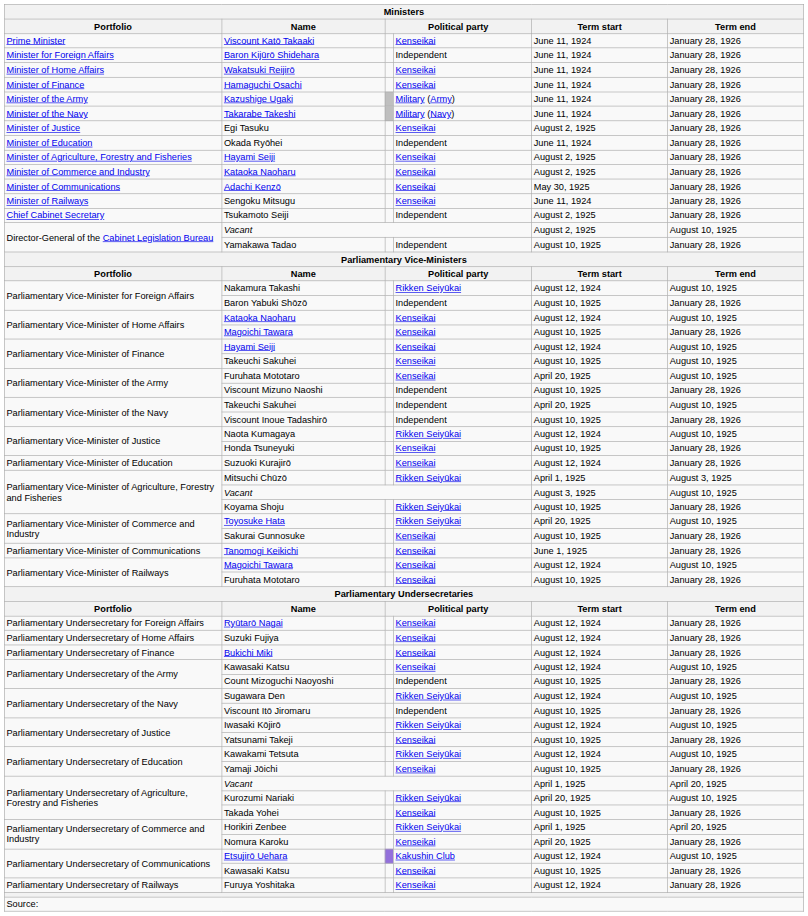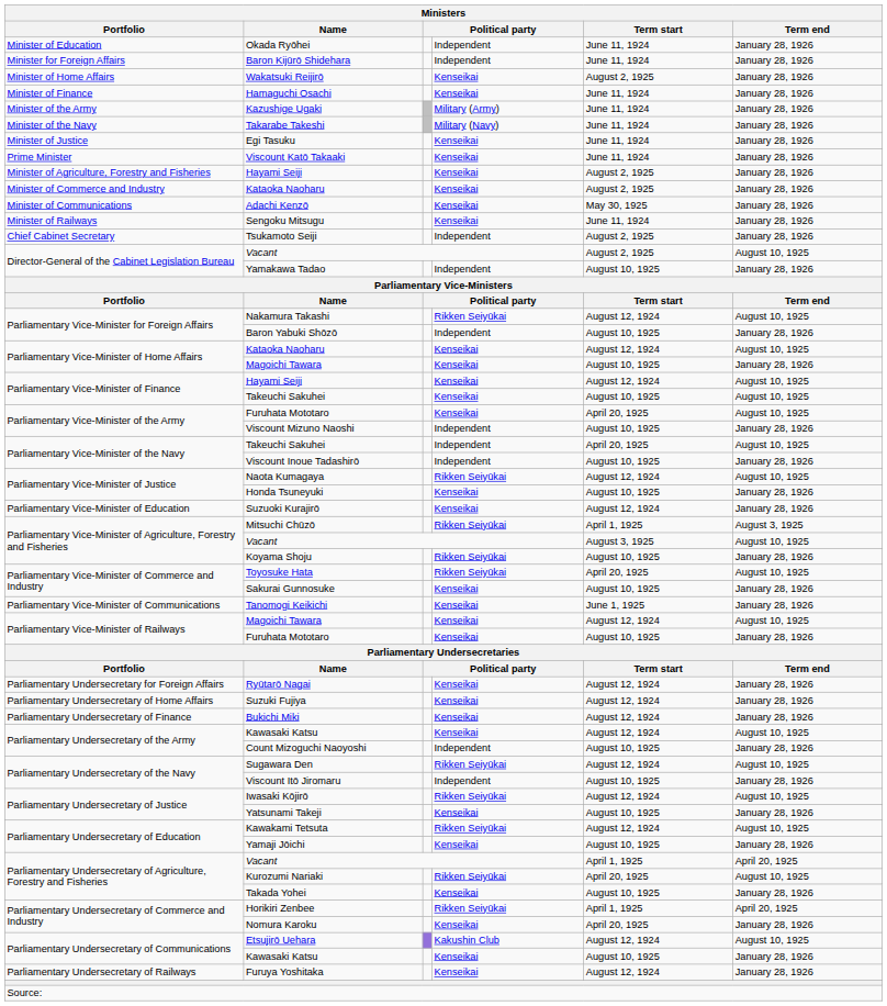rows swapped: Viscount Katō Takaaki <-> Okada Ryōhei
Wakatsuki Reijirō | Term start: June 11, 1924 -> August 2, 1925
Egi Tasuku | Term start: August 2, 1925 -> June 11, 1924
